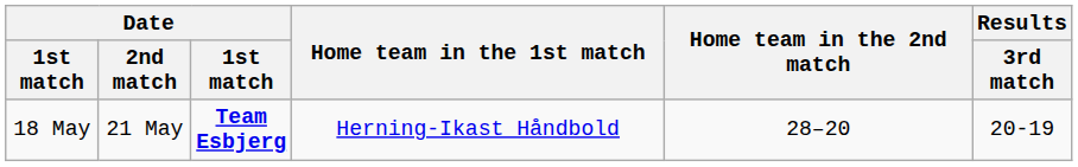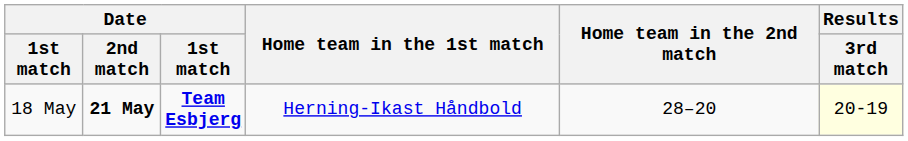18 May | Date / 2nd match: normal -> bold
18 May | Results / 3rd match: no background -> lightyellow background
